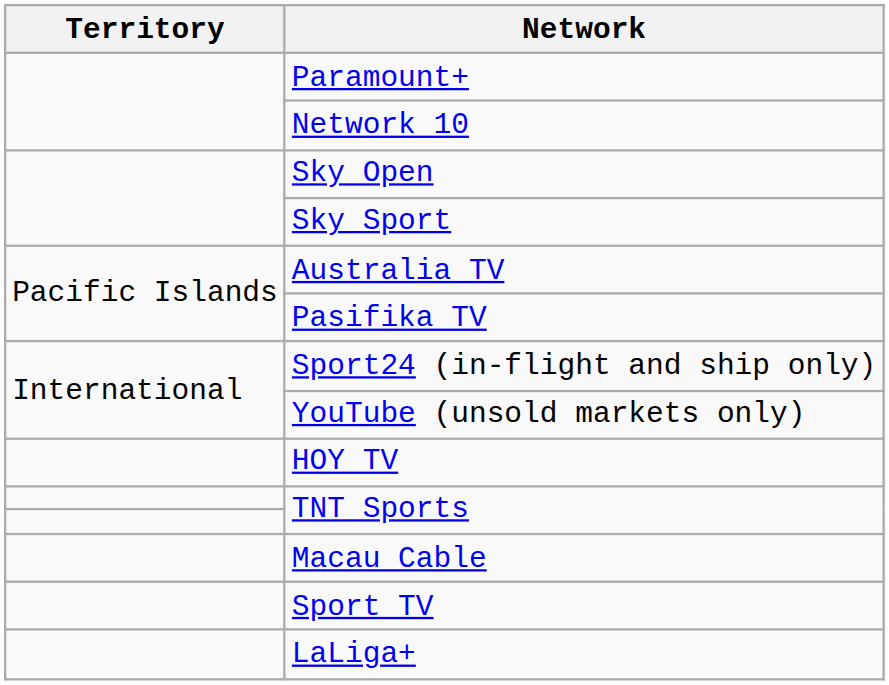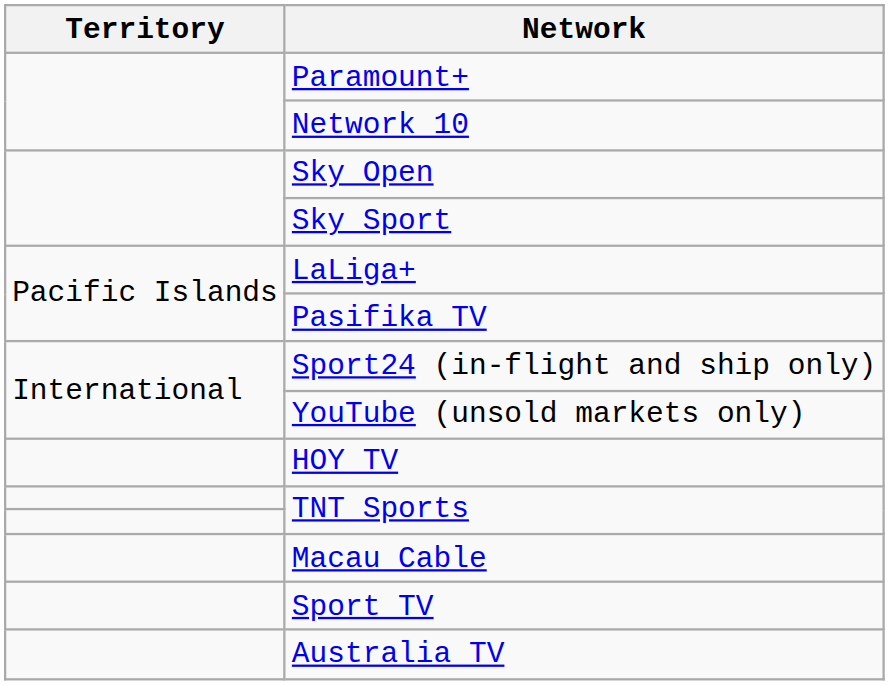row 6 | Network: Australia TV -> LaLiga+
row 15 | Network: LaLiga+ -> Australia TV
